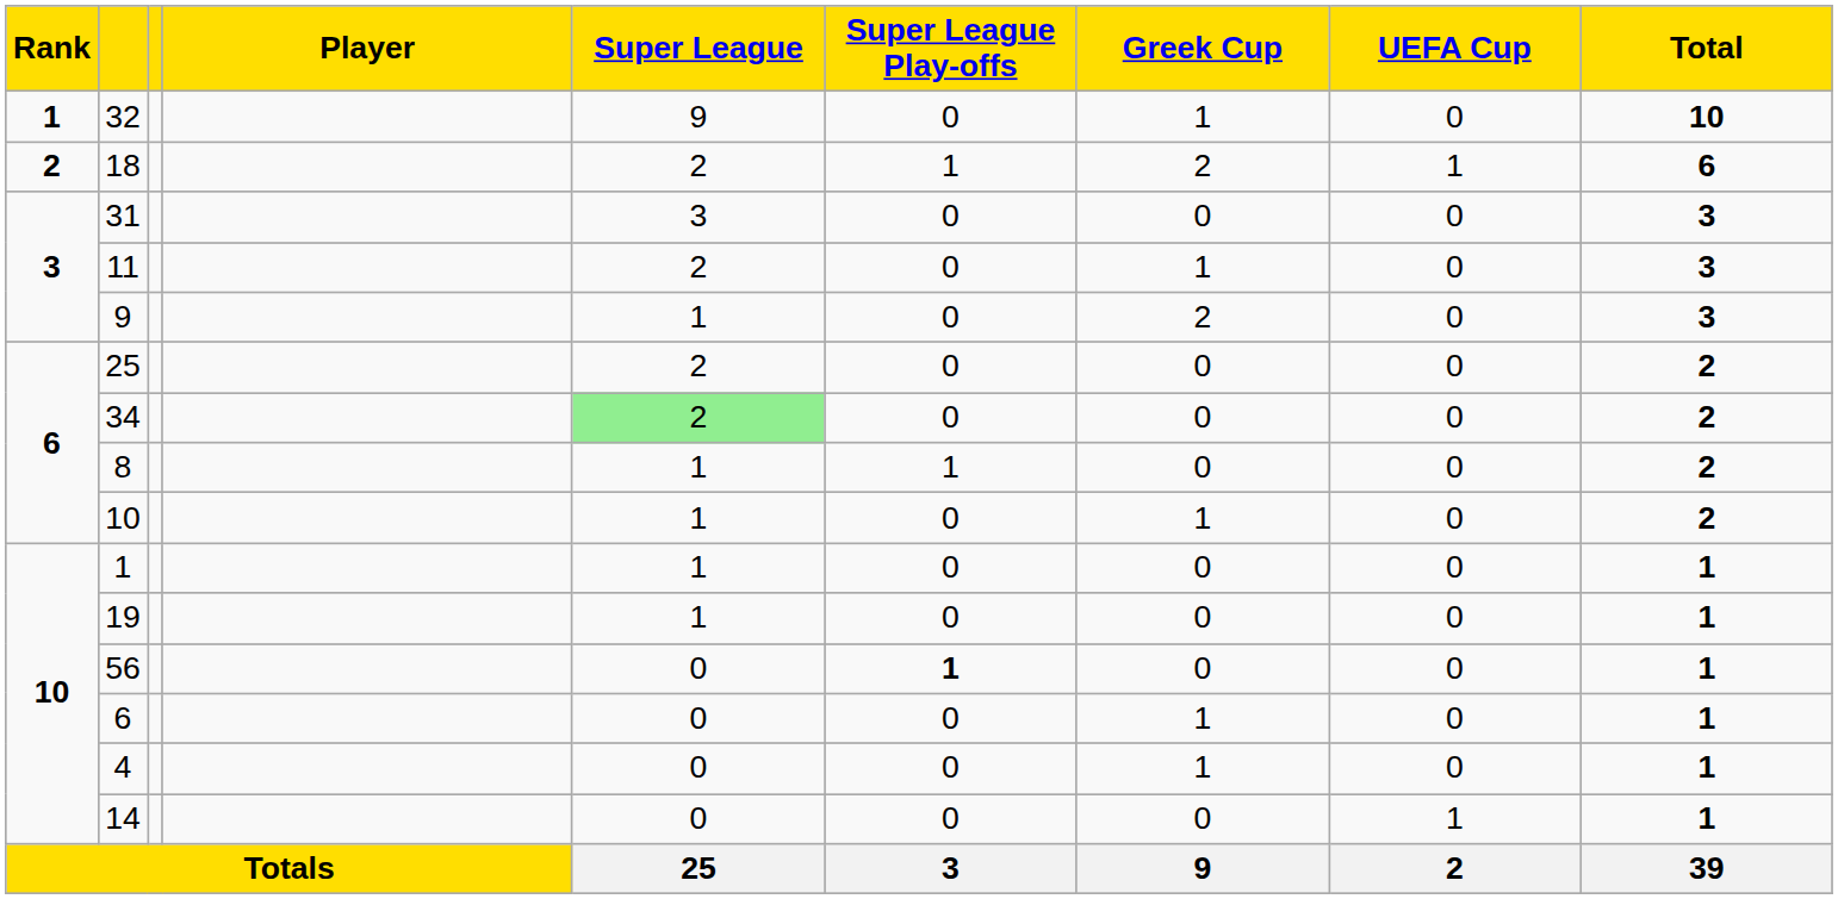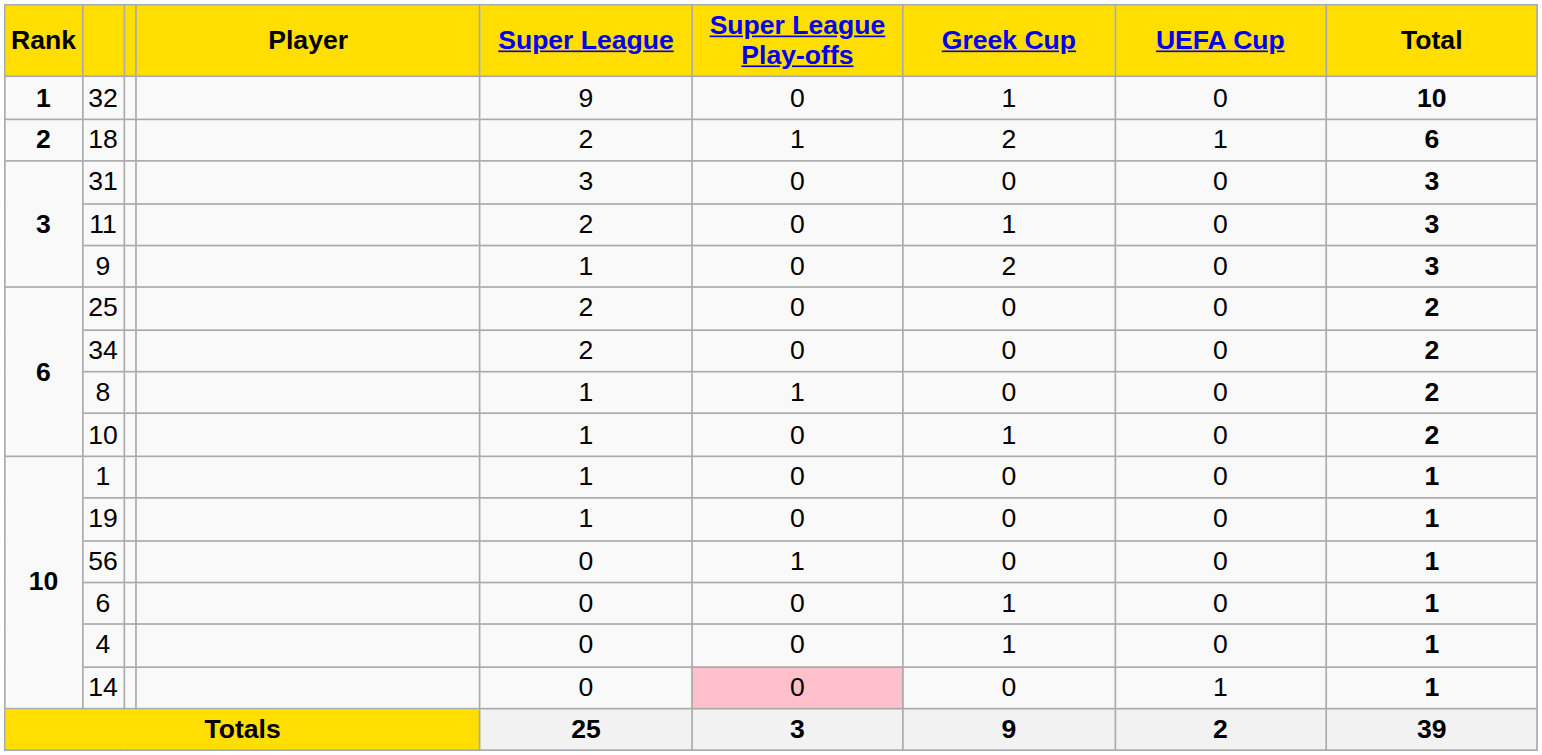34 | Super League: lightgreen background -> no background
56 | Super League Play-offs: bold -> normal
14 | Super League Play-offs: no background -> pink background
